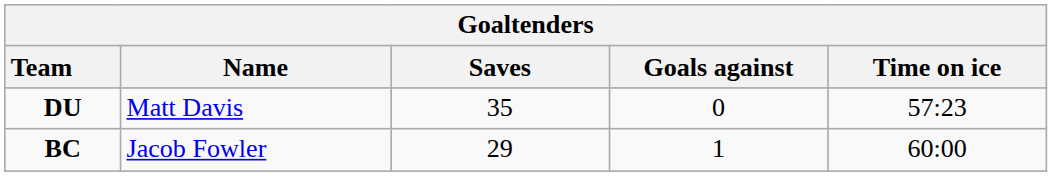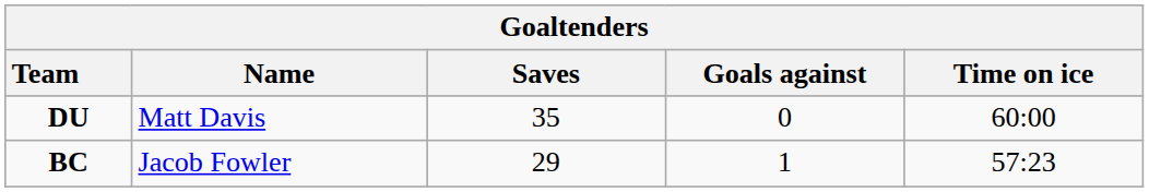DU | Time on ice: 57:23 -> 60:00
BC | Time on ice: 60:00 -> 57:23
